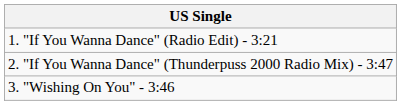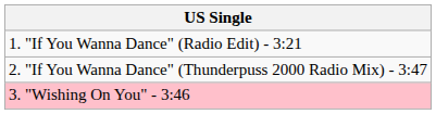row 4 | column 1: no background -> pink background
